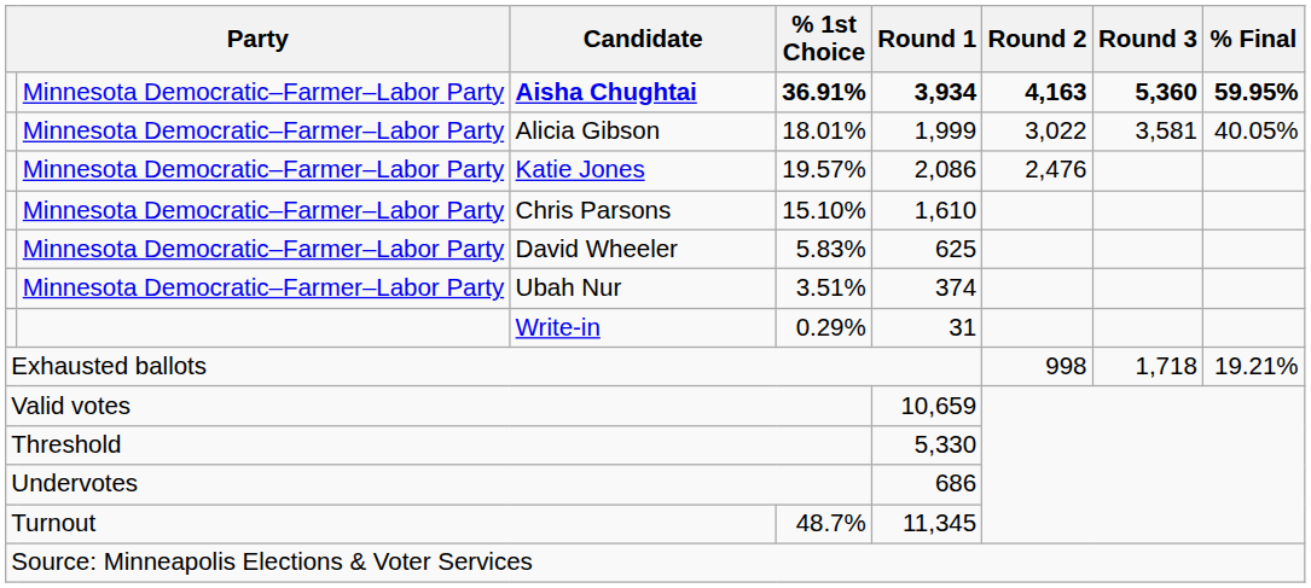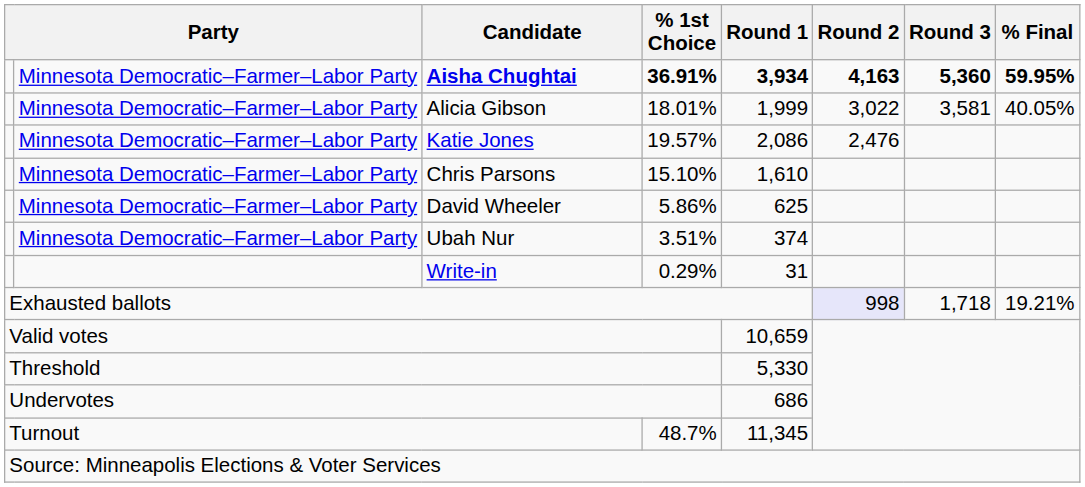David Wheeler | % 1st Choice: 5.83% -> 5.86%
Exhausted ballots | Round 2: no background -> lavender background
